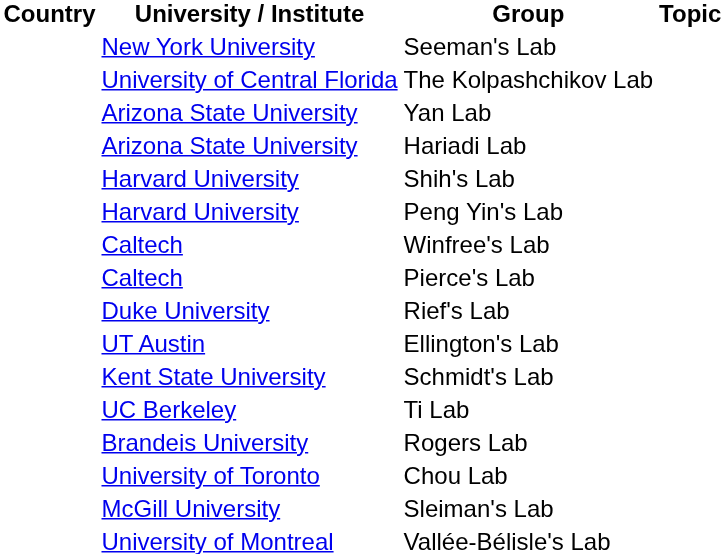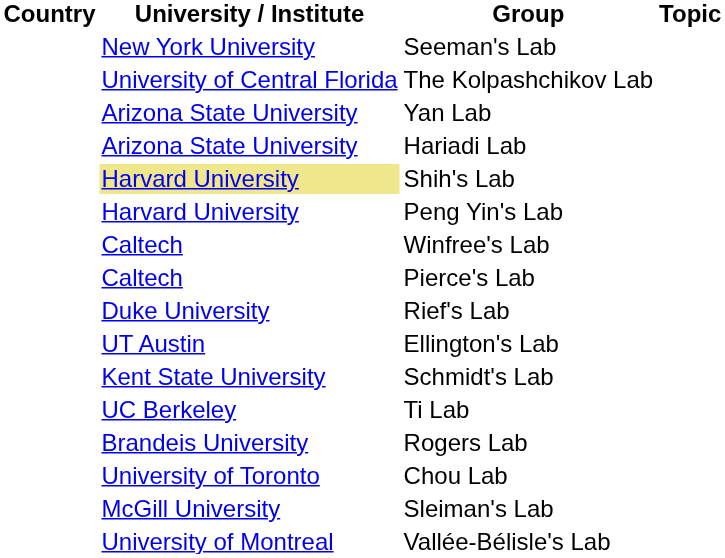Shih's Lab | University / Institute: no background -> khaki background
